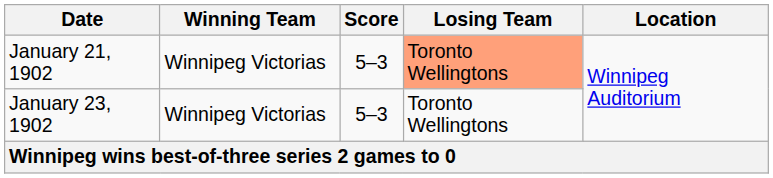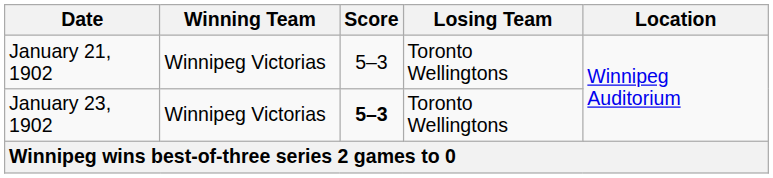January 21, 1902 | Losing Team: lightsalmon background -> no background
January 23, 1902 | Score: normal -> bold
